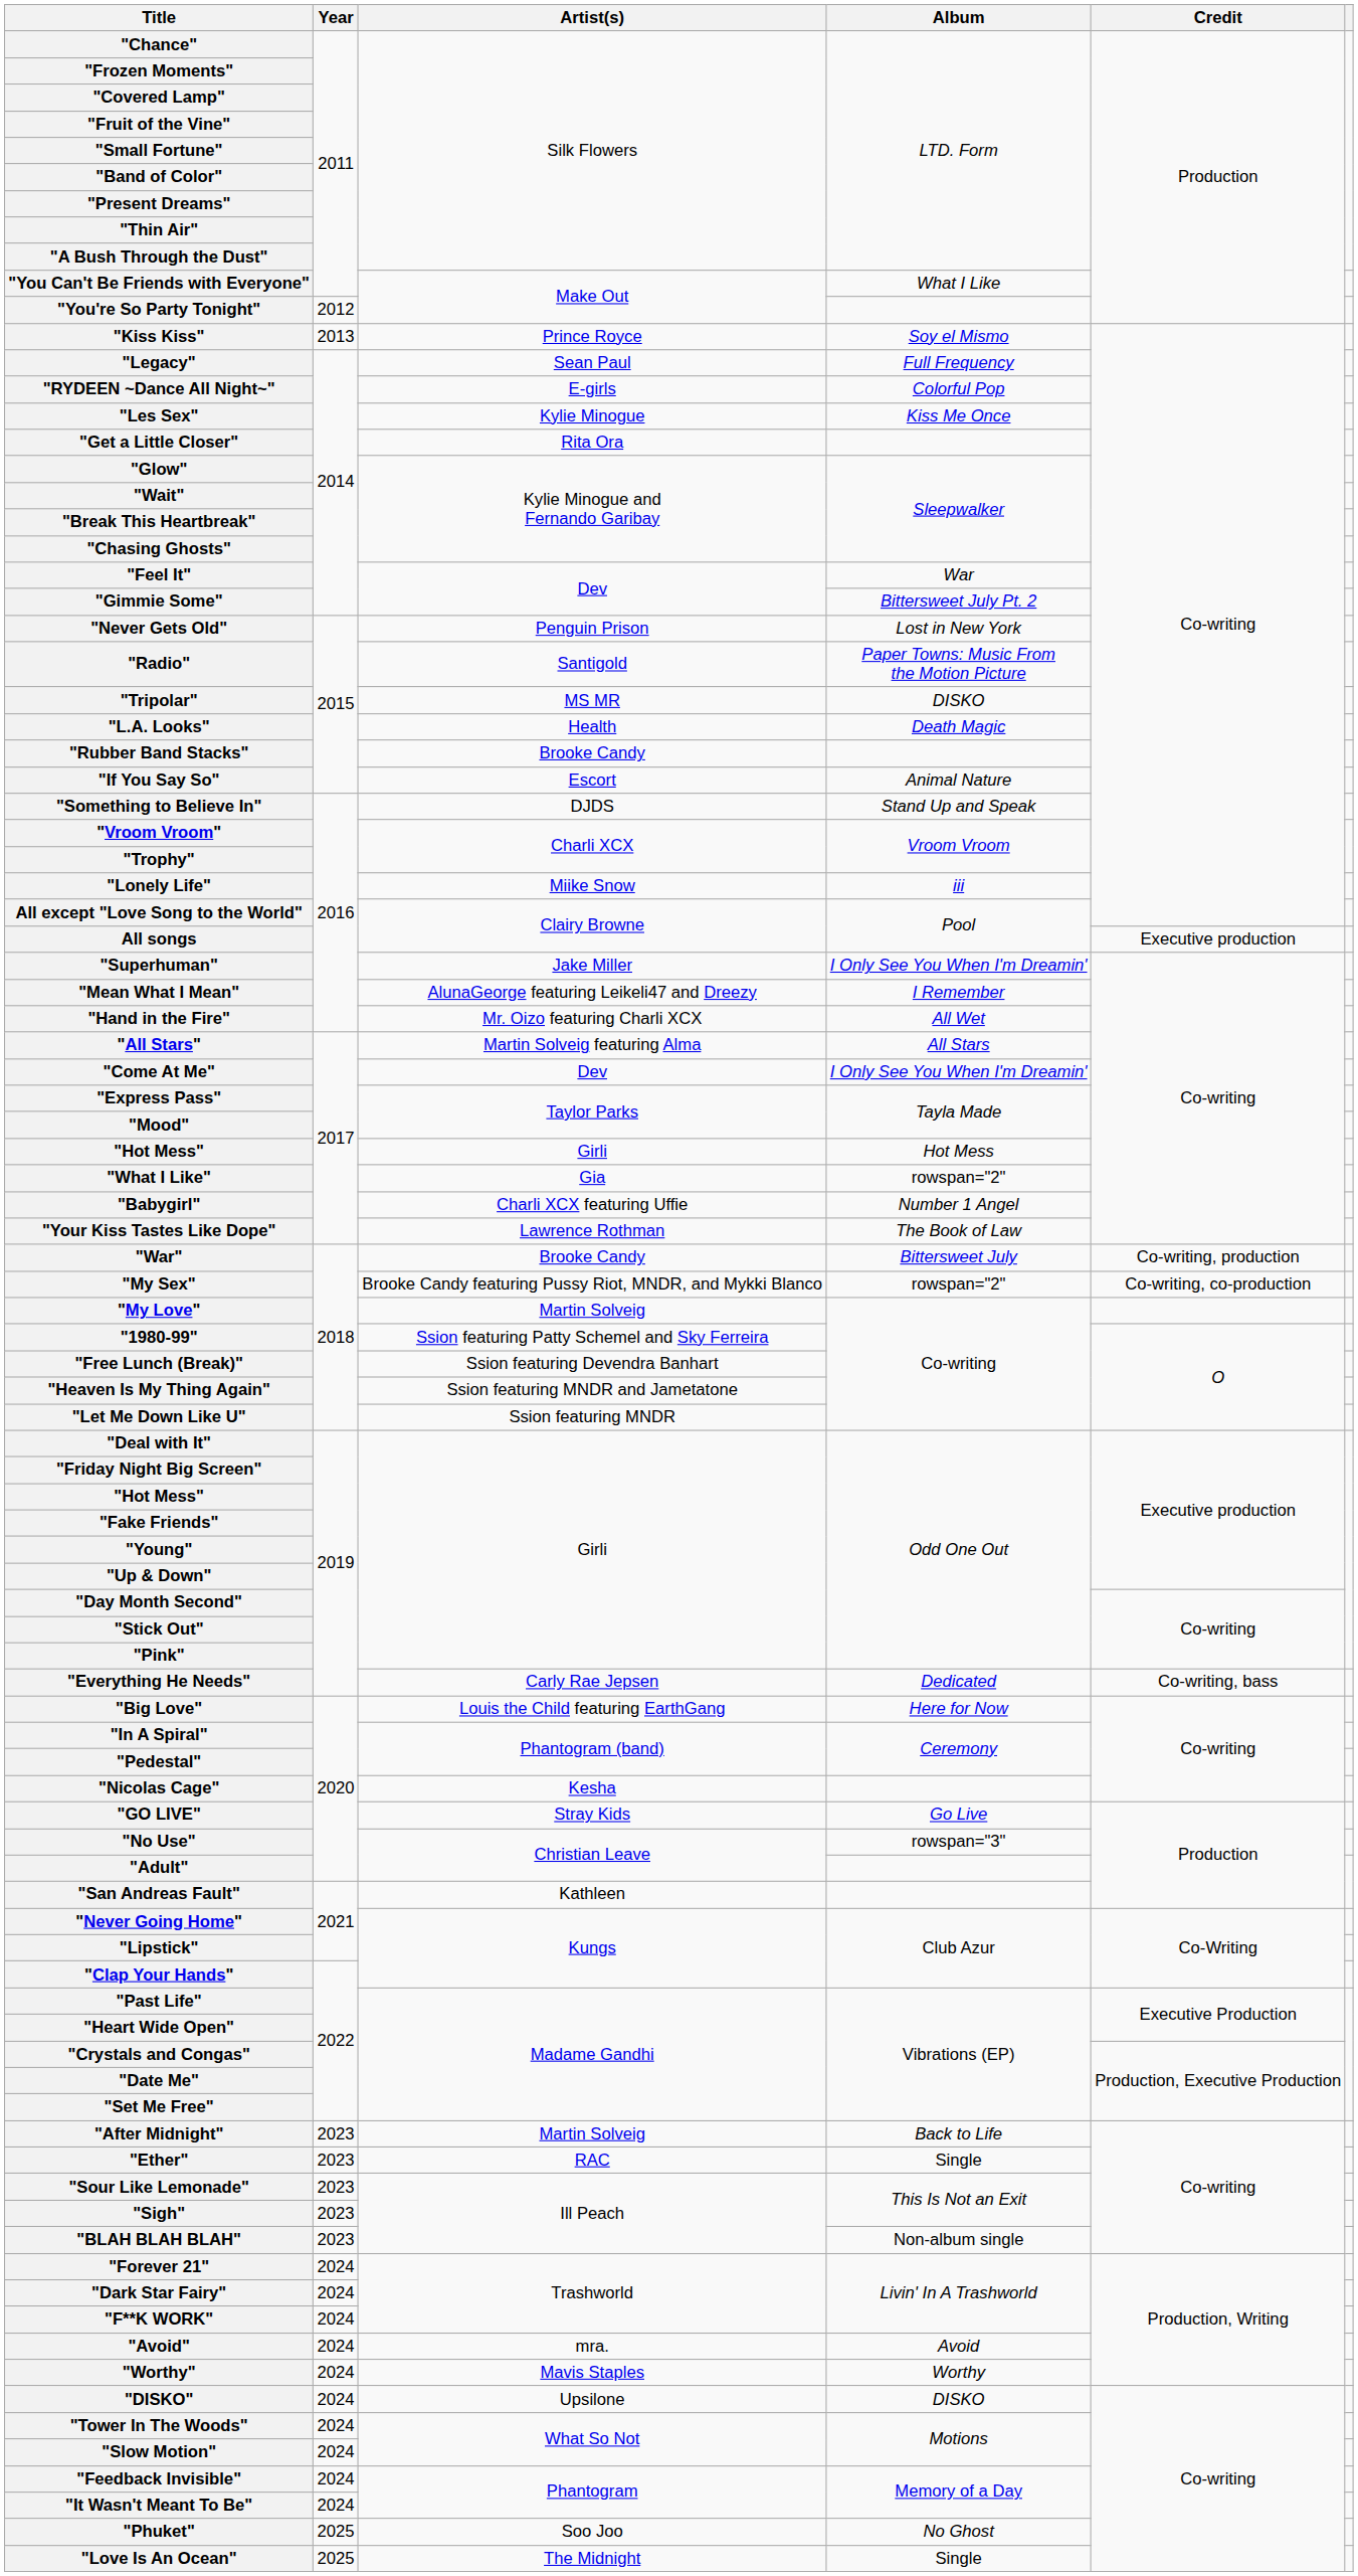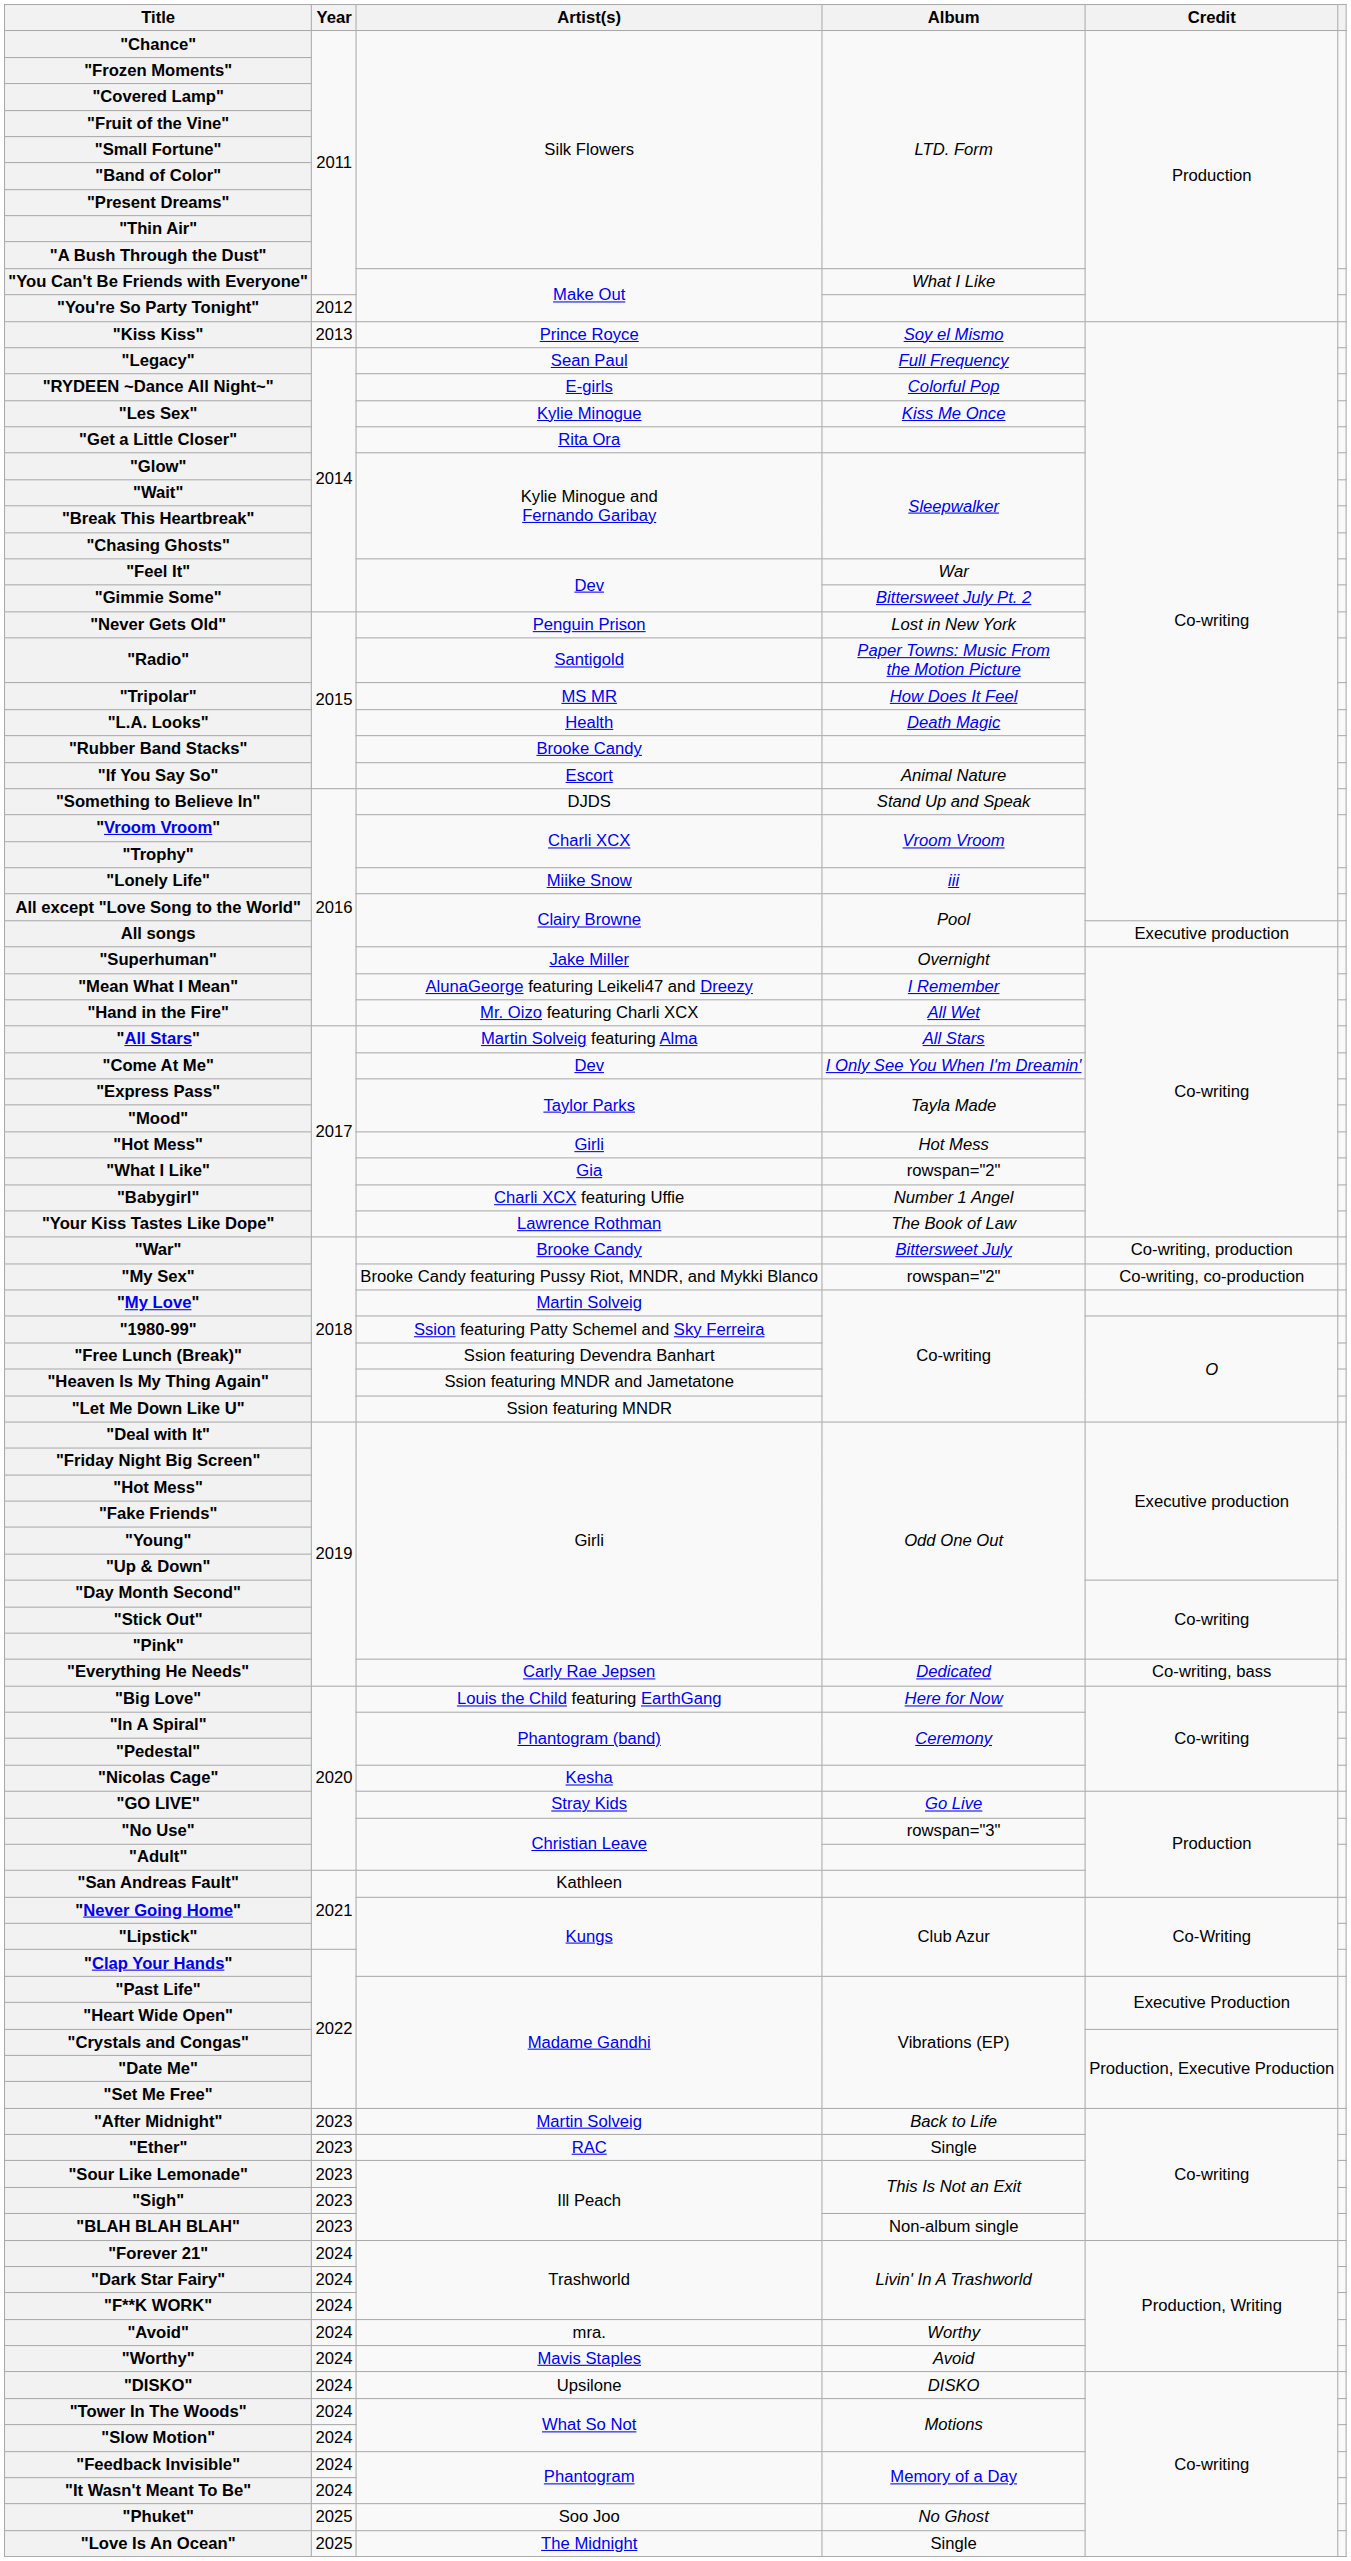"Tripolar" | Album: DISKO -> How Does It Feel
"Superhuman" | Album: I Only See You When I'm Dreamin' -> Overnight
"Avoid" | Album: Avoid -> Worthy
"Worthy" | Album: Worthy -> Avoid
